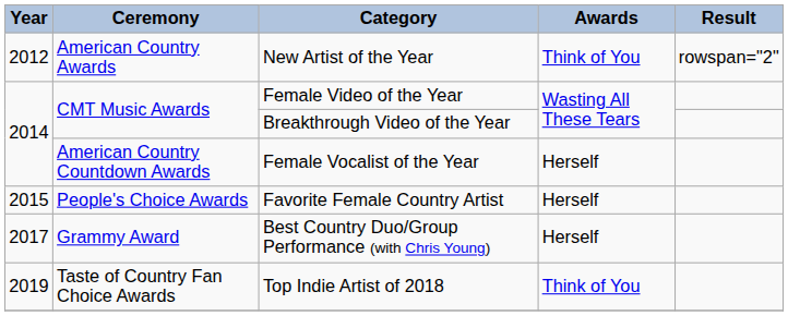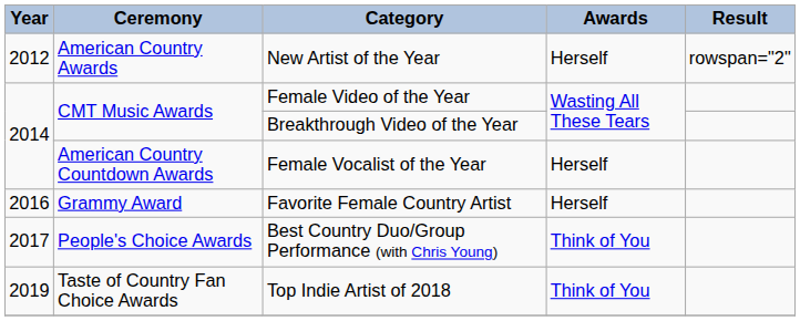New Artist of the Year | Awards: Think of You -> Herself
Favorite Female Country Artist | Year: 2015 -> 2016
Favorite Female Country Artist | Ceremony: People's Choice Awards -> Grammy Award
Best Country Duo/Group Performance (with Chris Young) | Ceremony: Grammy Award -> People's Choice Awards
Best Country Duo/Group Performance (with Chris Young) | Awards: Herself -> Think of You
